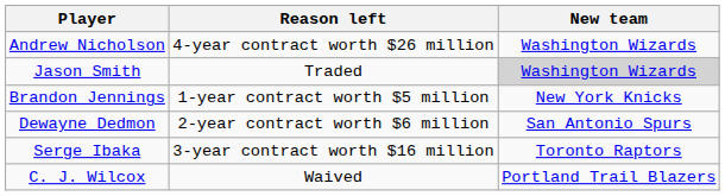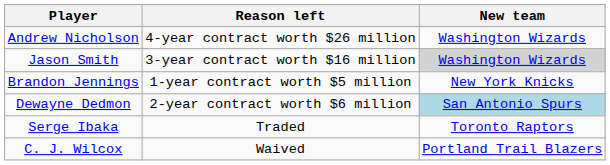Jason Smith | Reason left: Traded -> 3-year contract worth $16 million
Dewayne Dedmon | New team: no background -> lightblue background
Serge Ibaka | Reason left: 3-year contract worth $16 million -> Traded
